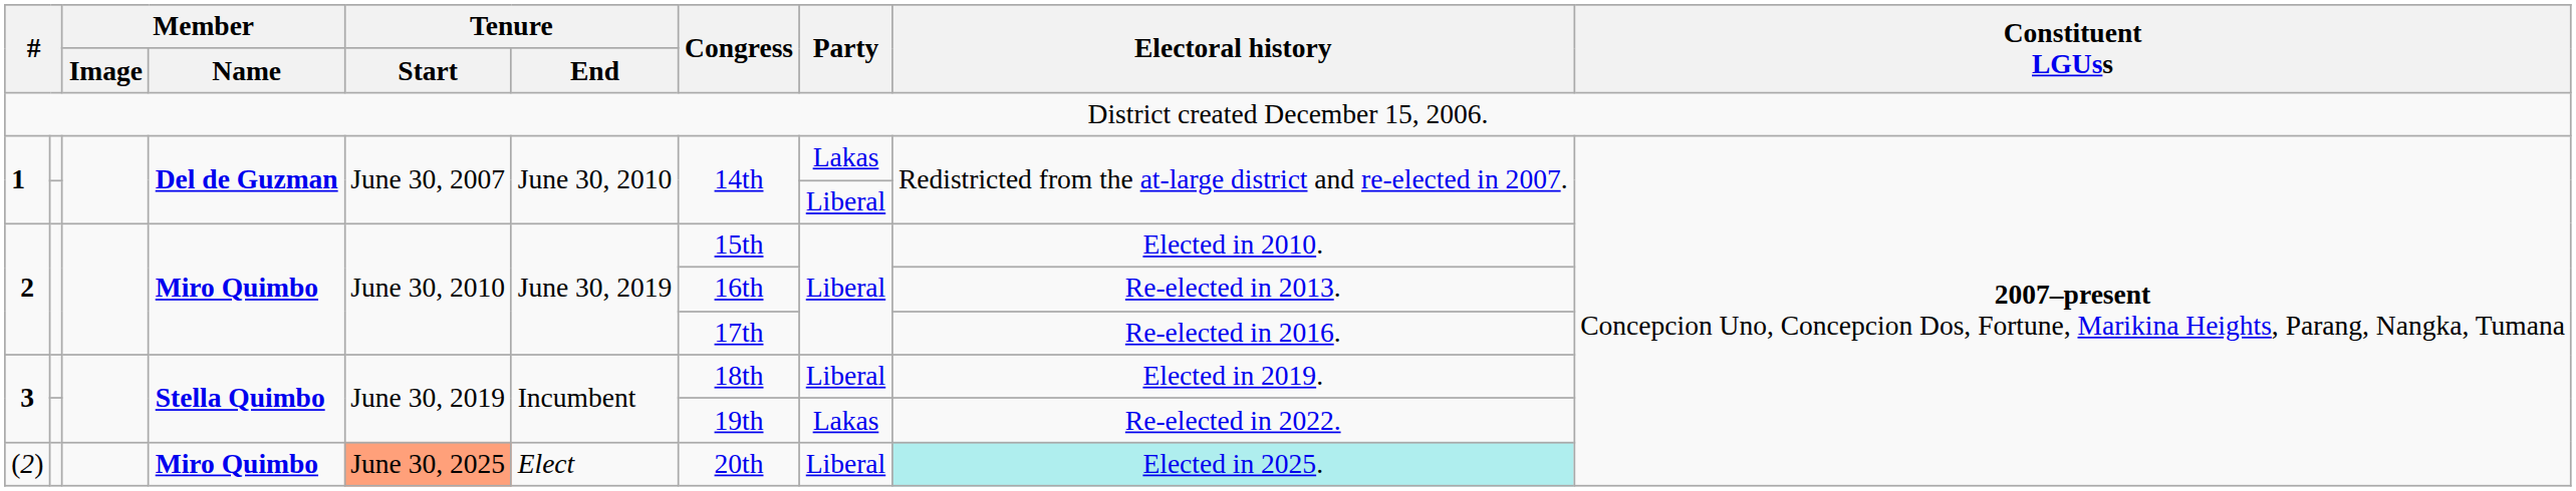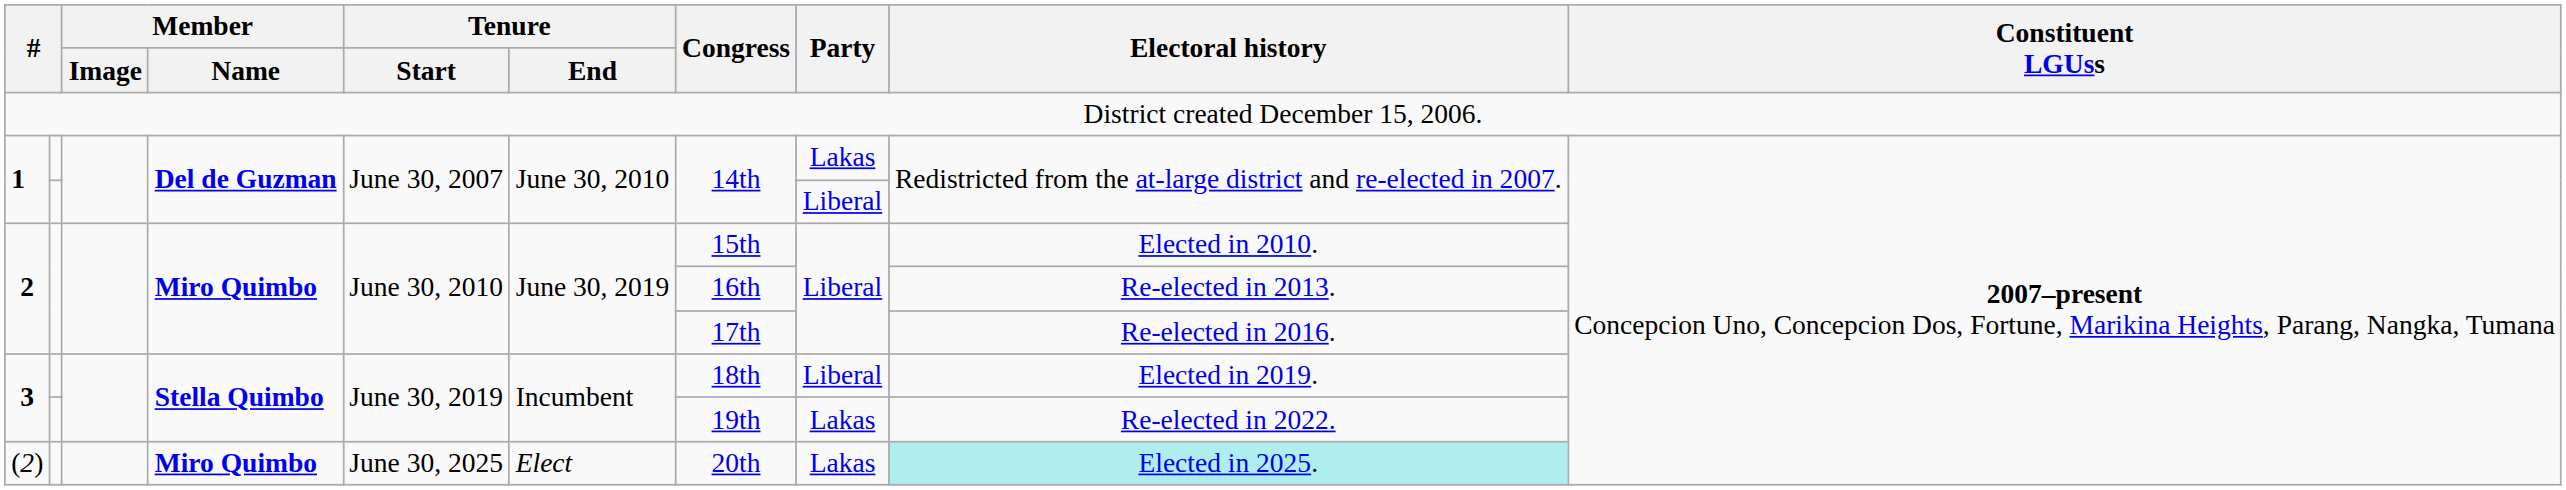(2) | Tenure / Start: lightsalmon background -> no background
(2) | Party: Liberal -> Lakas
